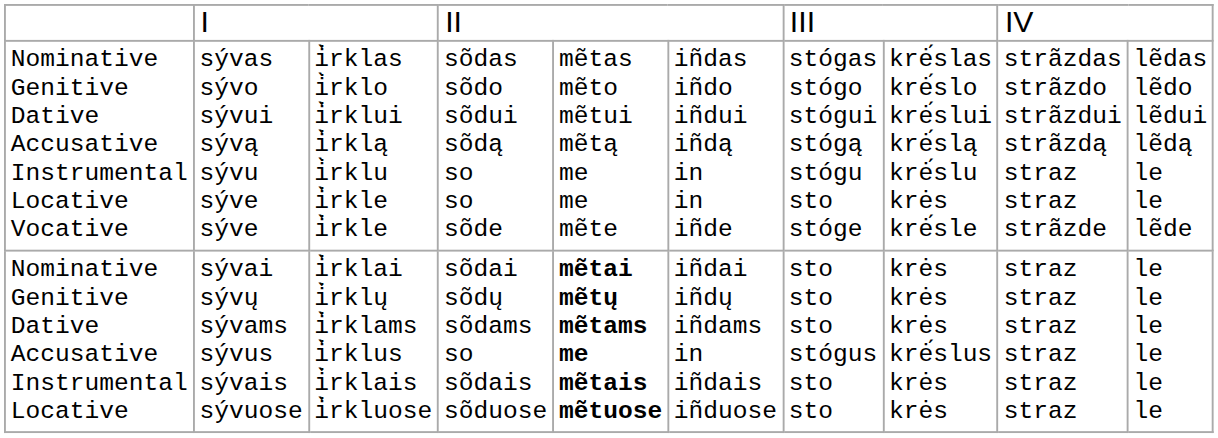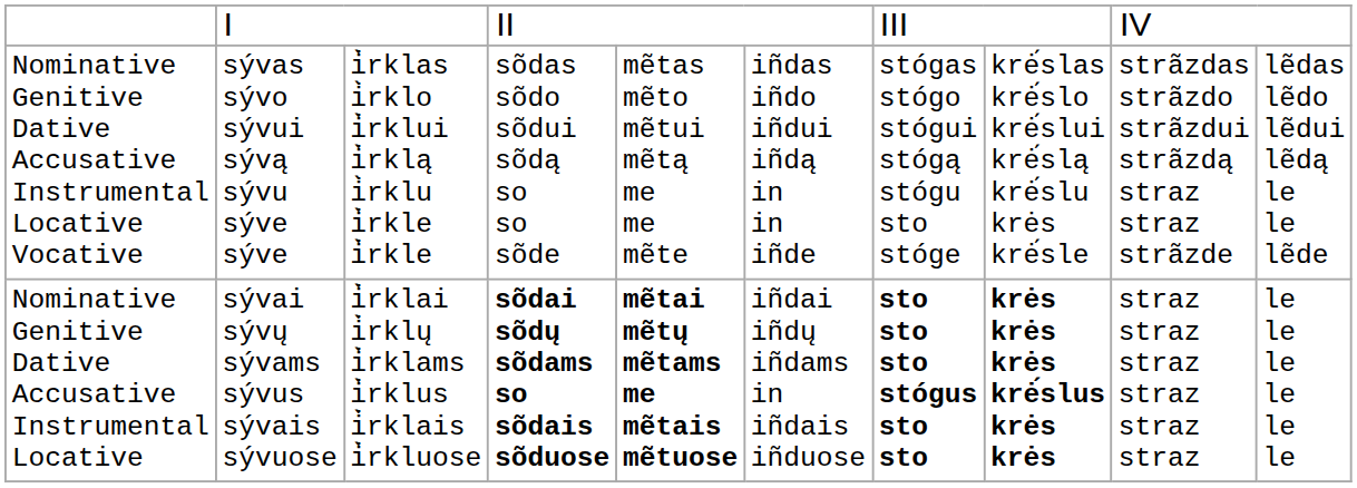Nominative Genitive Dative Accusative Instrumental Locative | column 4: normal -> bold
Nominative Genitive Dative Accusative Instrumental Locative | column 7: normal -> bold
Nominative Genitive Dative Accusative Instrumental Locative | column 8: normal -> bold
